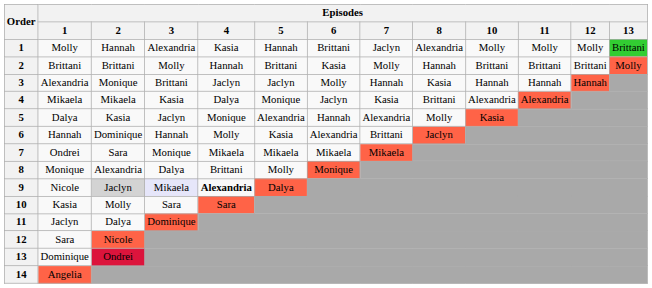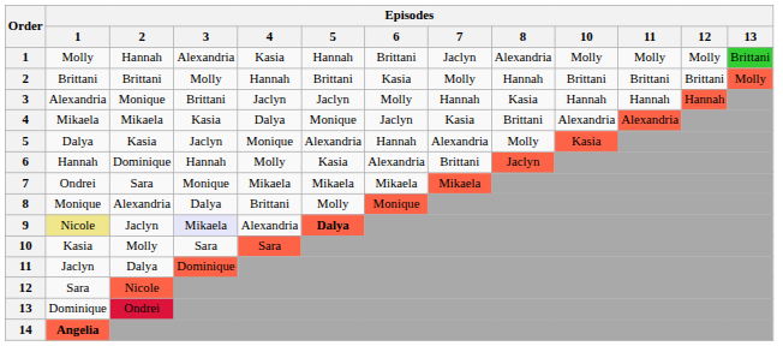9 | Episodes / 1: no background -> khaki background
9 | Episodes / 2: lightgrey background -> no background
9 | Episodes / 4: bold -> normal
9 | Episodes / 5: normal -> bold
14 | Episodes / 1: normal -> bold
